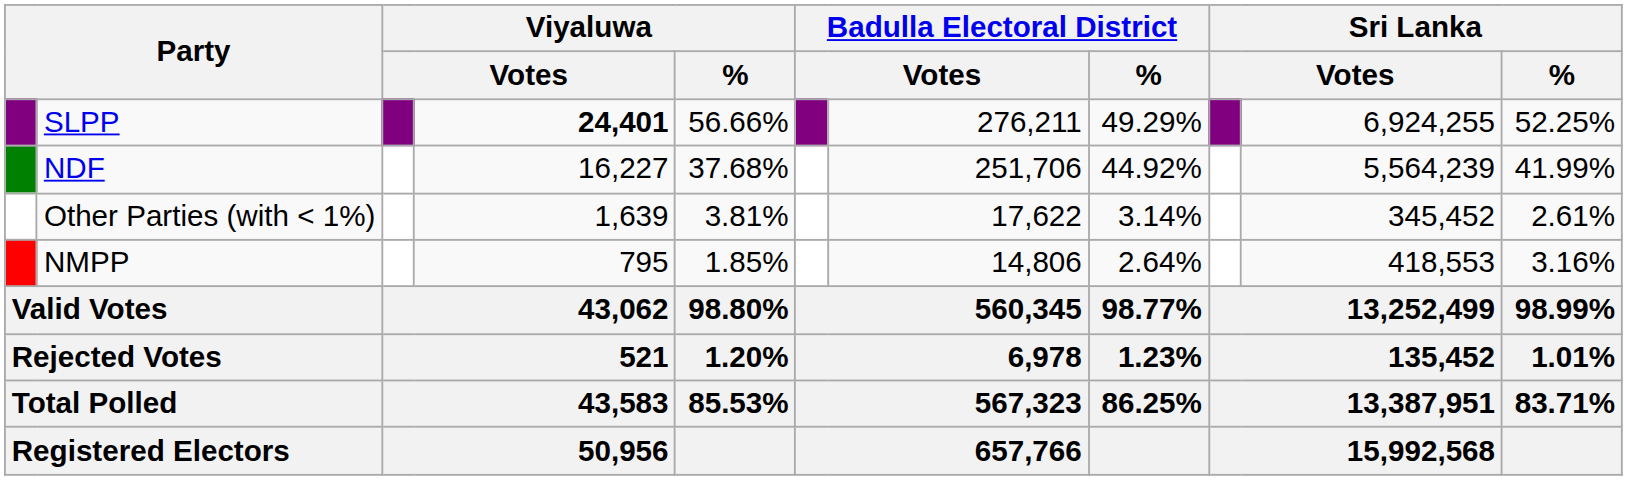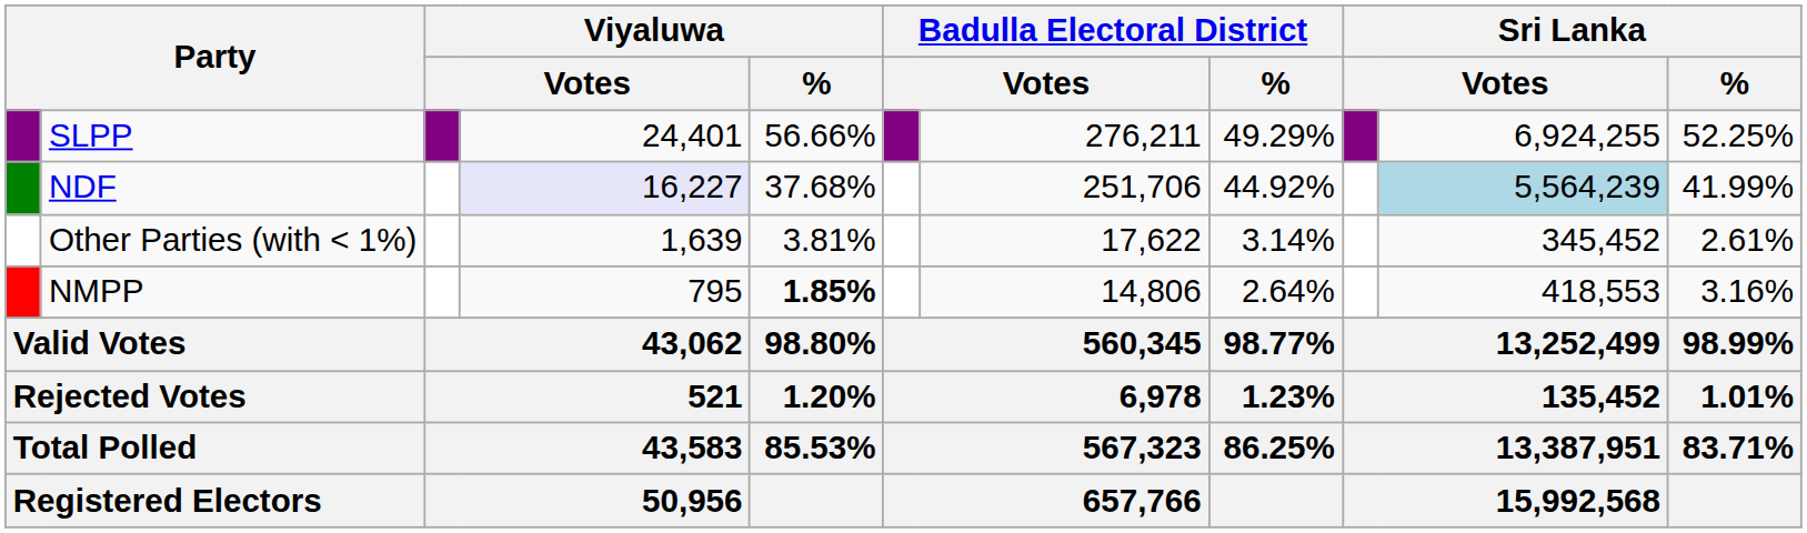SLPP | column 4: bold -> normal
NDF | column 4: no background -> lavender background
NDF | column 10: no background -> lightblue background
NMPP | Viyaluwa / %: normal -> bold
